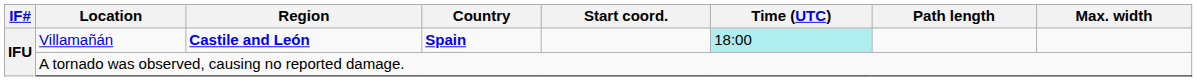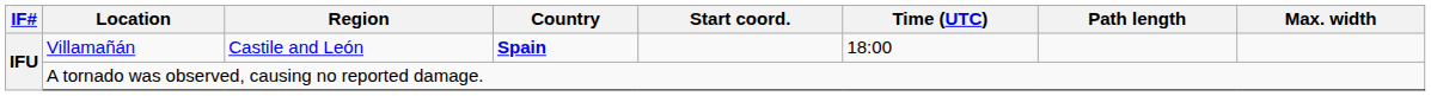Villamañán | Region: bold -> normal
Villamañán | Time (UTC): paleturquoise background -> no background
